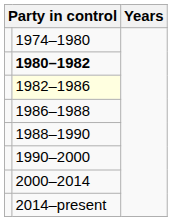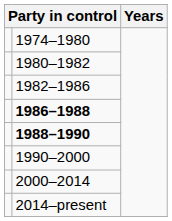1980–1982 | column 2: bold -> normal
1982–1986 | column 2: lightyellow background -> no background
1986–1988 | column 2: normal -> bold
1988–1990 | column 2: normal -> bold
